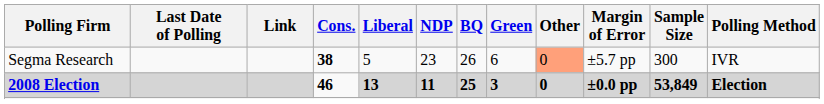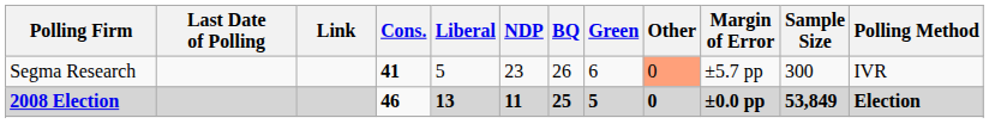Segma Research | Cons.: 38 -> 41
2008 Election | Green: 3 -> 5
